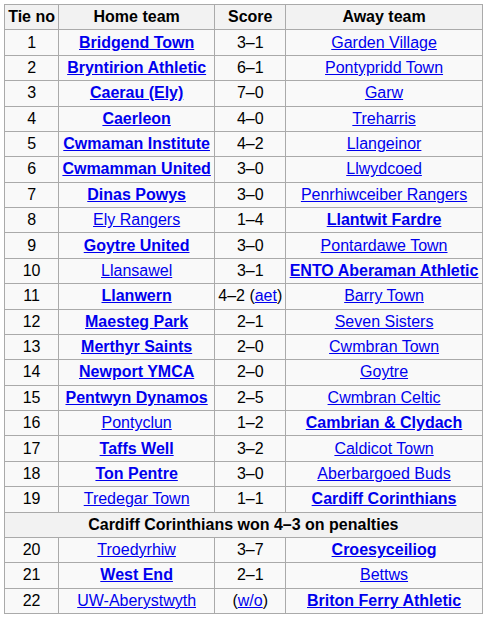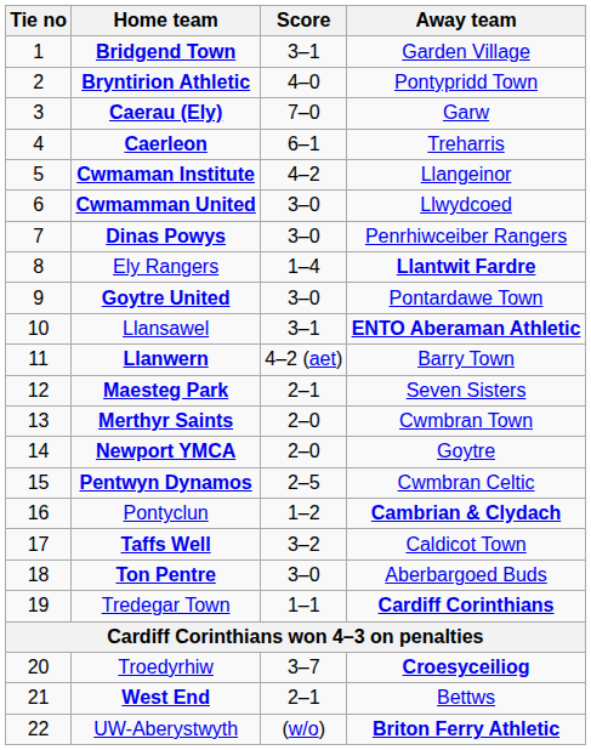Bryntirion Athletic | Score: 6–1 -> 4–0
Caerleon | Score: 4–0 -> 6–1
